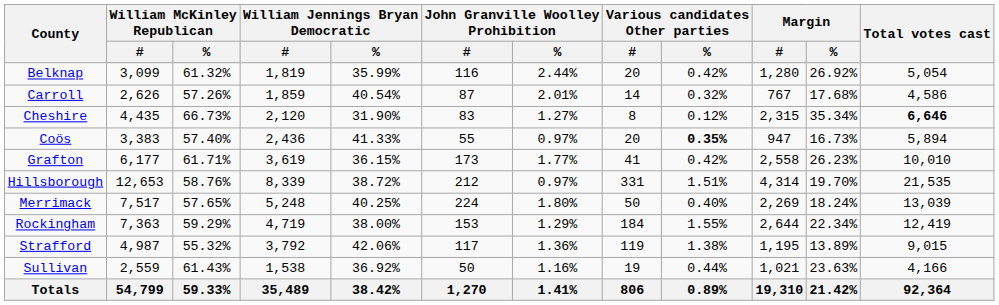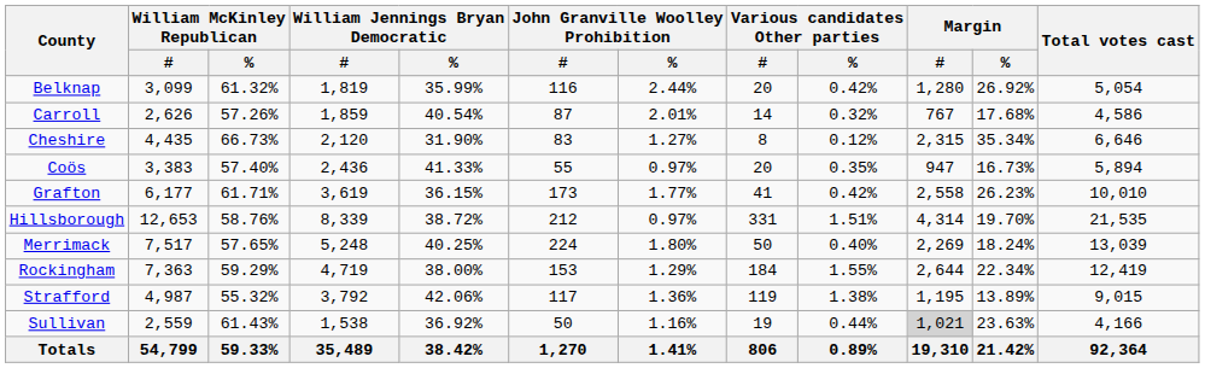Cheshire | Total votes cast: bold -> normal
Coös | Various candidates Other parties / %: bold -> normal
Sullivan | Margin / #: no background -> lightgrey background
